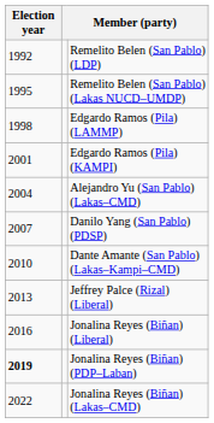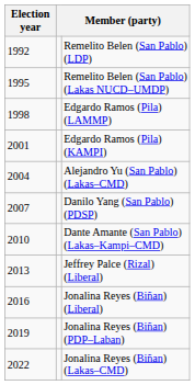Jonalina Reyes (Biñan) (PDP–Laban) | Election year: bold -> normal
